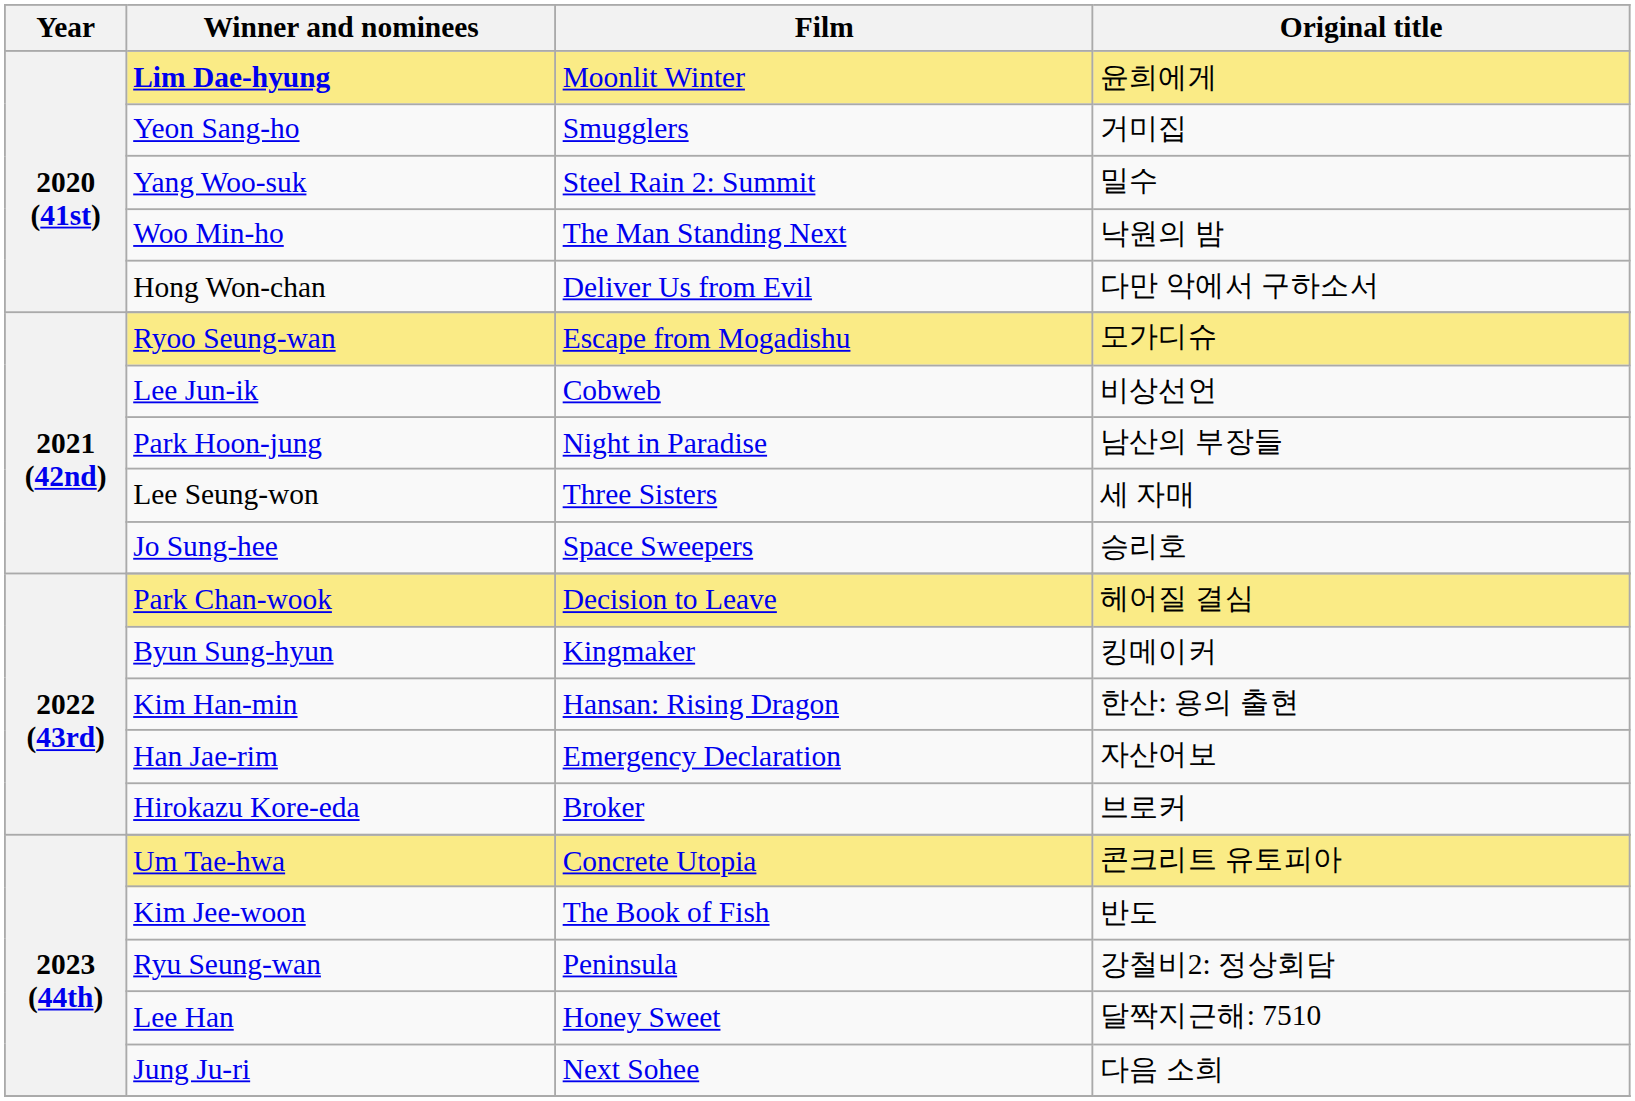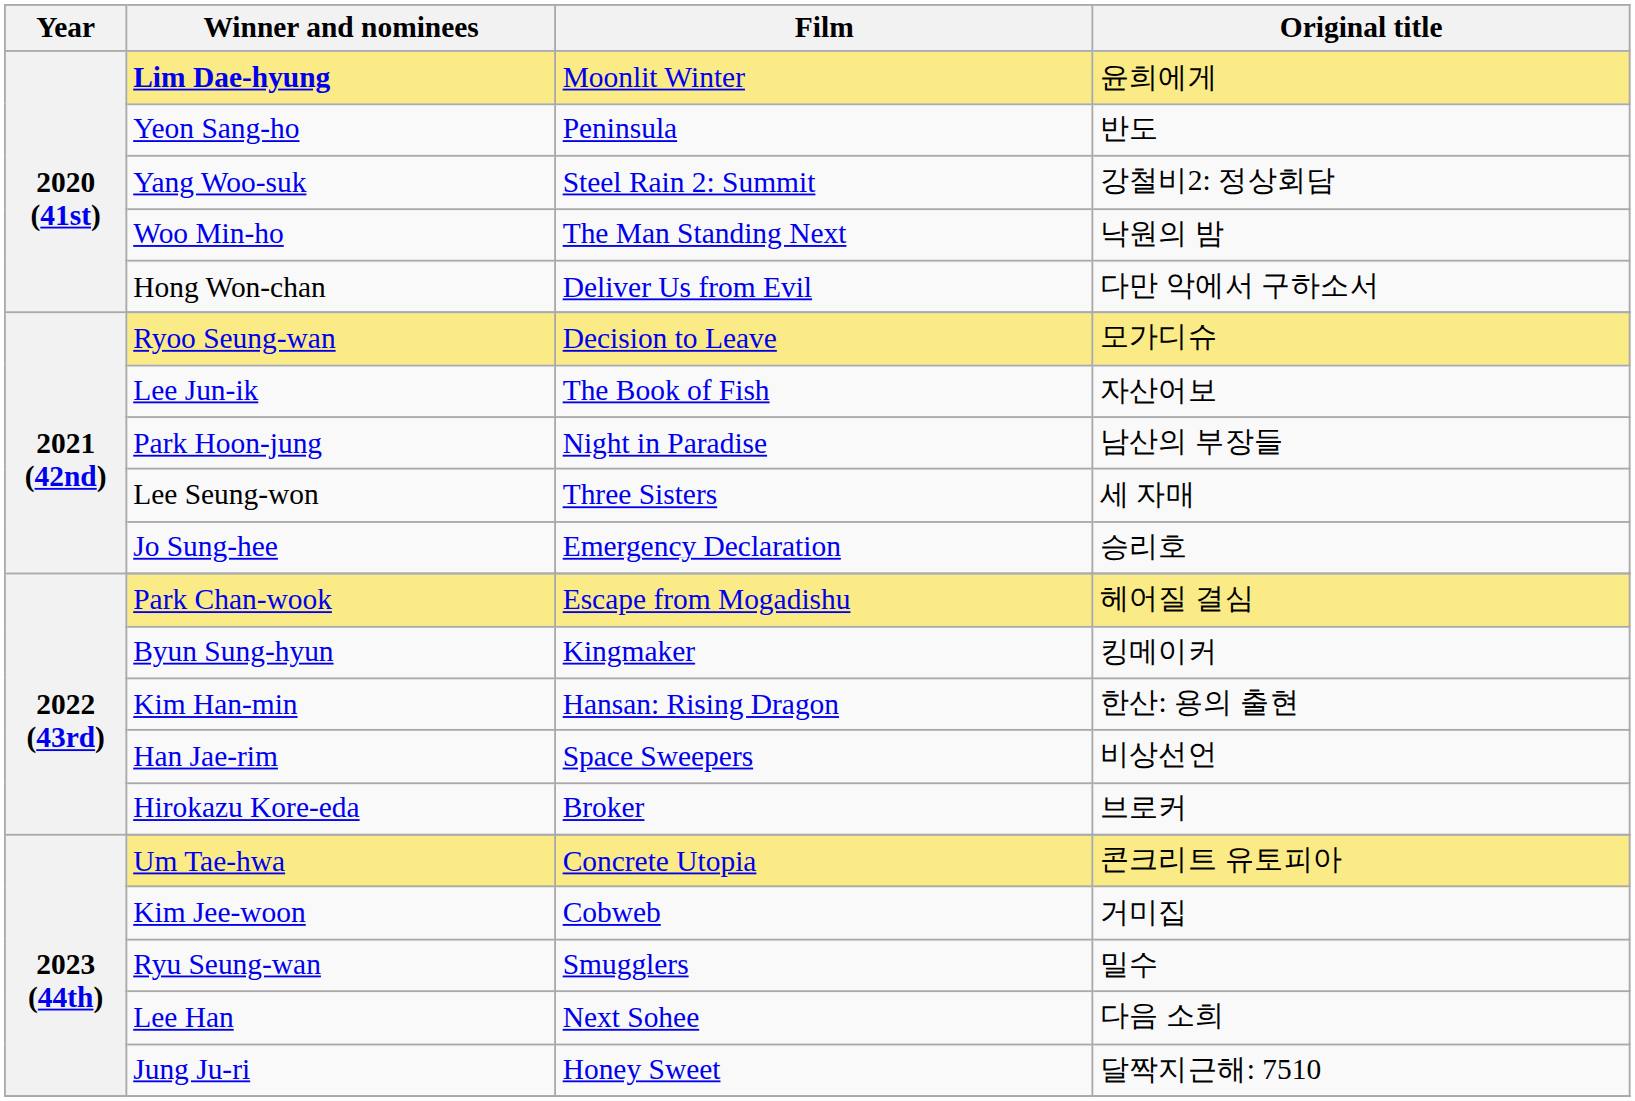Yeon Sang-ho | Film: Smugglers -> Peninsula
Yeon Sang-ho | Original title: 거미집 -> 반도
Yang Woo-suk | Original title: 밀수 -> 강철비2: 정상회담
Ryoo Seung-wan | Film: Escape from Mogadishu -> Decision to Leave
Lee Jun-ik | Film: Cobweb -> The Book of Fish
Lee Jun-ik | Original title: 비상선언 -> 자산어보
Jo Sung-hee | Film: Space Sweepers -> Emergency Declaration
Park Chan-wook | Film: Decision to Leave -> Escape from Mogadishu
Han Jae-rim | Film: Emergency Declaration -> Space Sweepers
Han Jae-rim | Original title: 자산어보 -> 비상선언
Kim Jee-woon | Film: The Book of Fish -> Cobweb
Kim Jee-woon | Original title: 반도 -> 거미집
Ryu Seung-wan | Film: Peninsula -> Smugglers
Ryu Seung-wan | Original title: 강철비2: 정상회담 -> 밀수
Lee Han | Film: Honey Sweet -> Next Sohee
Lee Han | Original title: 달짝지근해: 7510 -> 다음 소희
Jung Ju-ri | Film: Next Sohee -> Honey Sweet
Jung Ju-ri | Original title: 다음 소희 -> 달짝지근해: 7510
